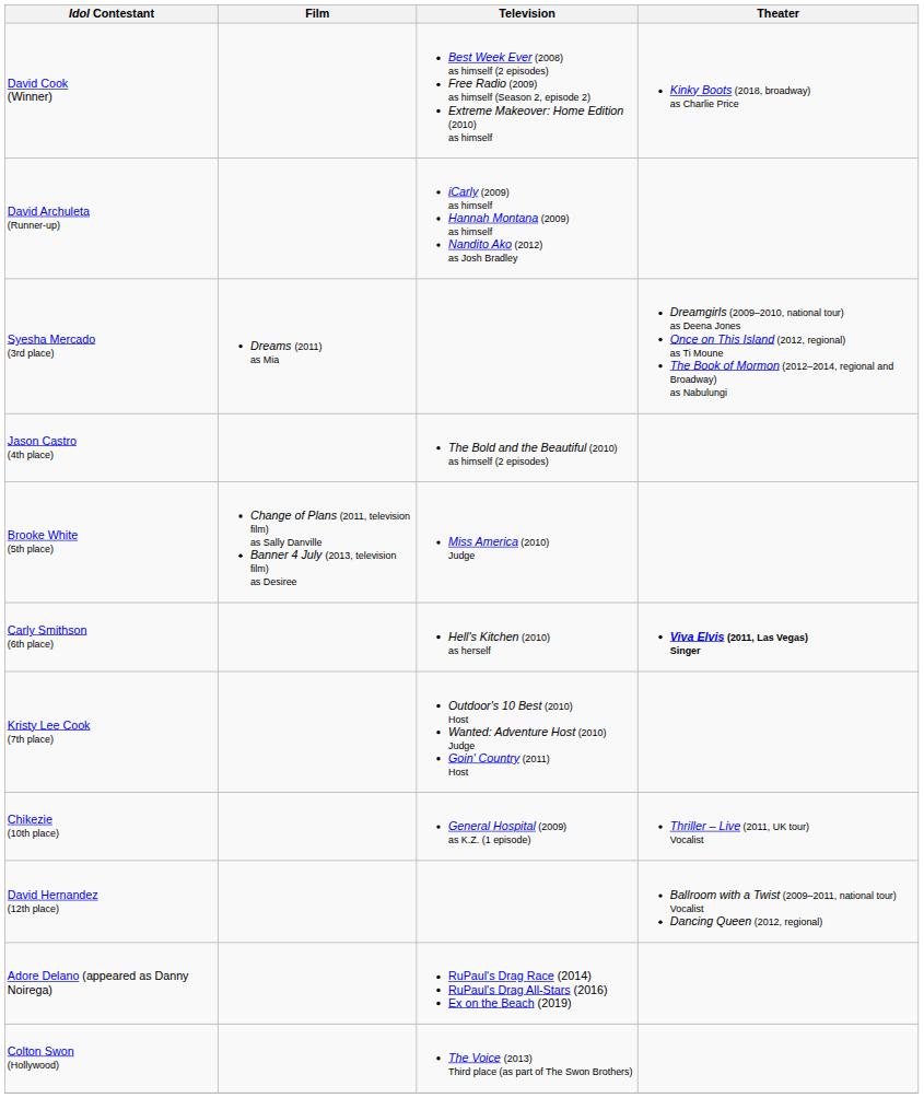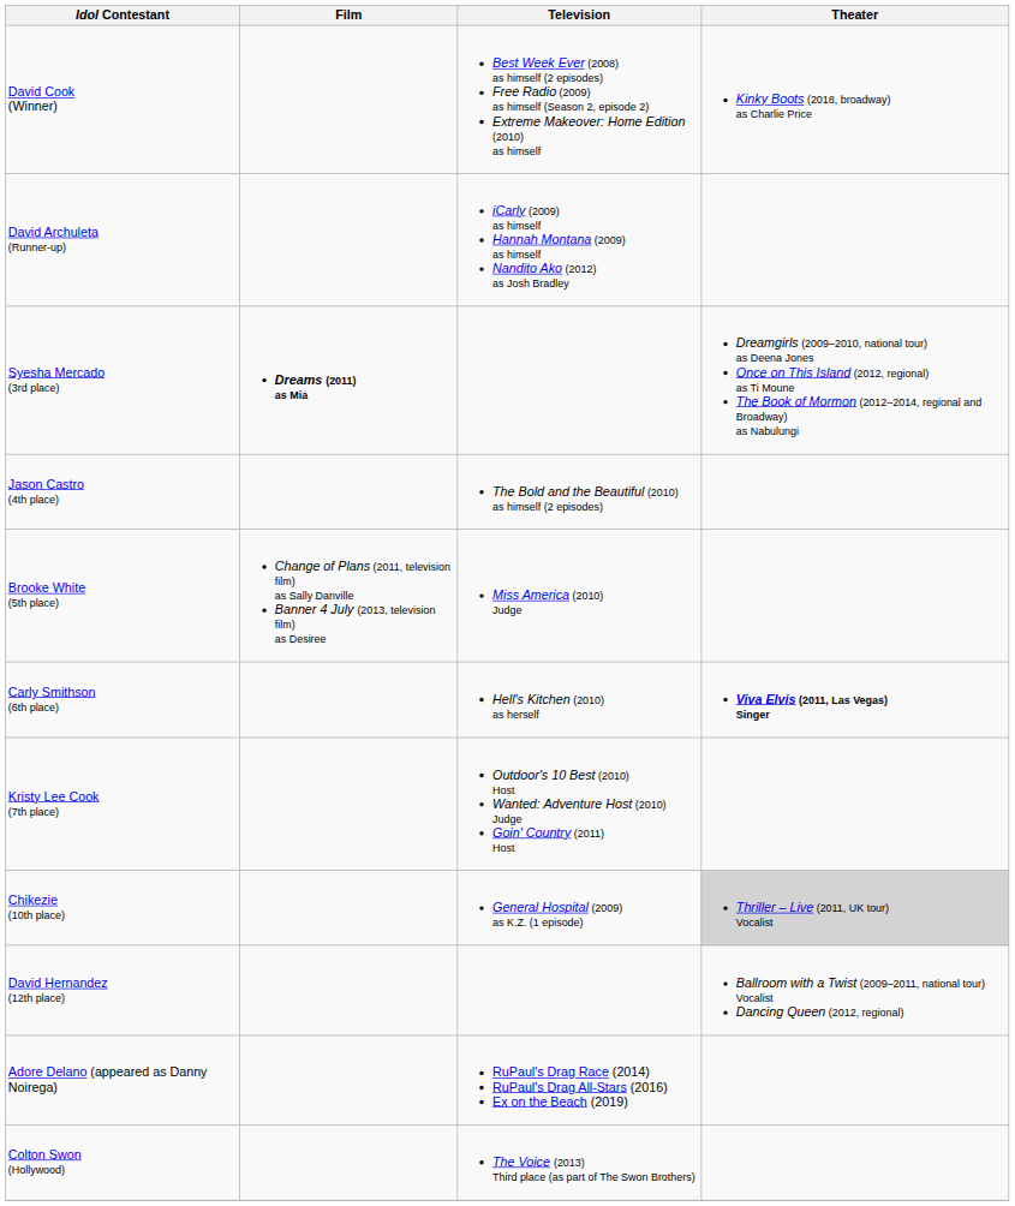Syesha Mercado (3rd place) | Film: normal -> bold
Chikezie (10th place) | Theater: no background -> lightgrey background
